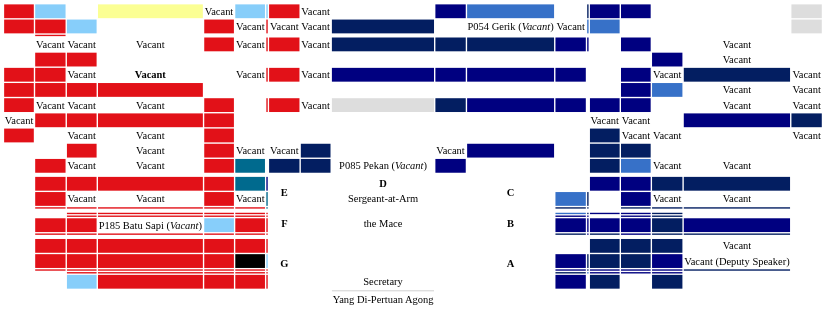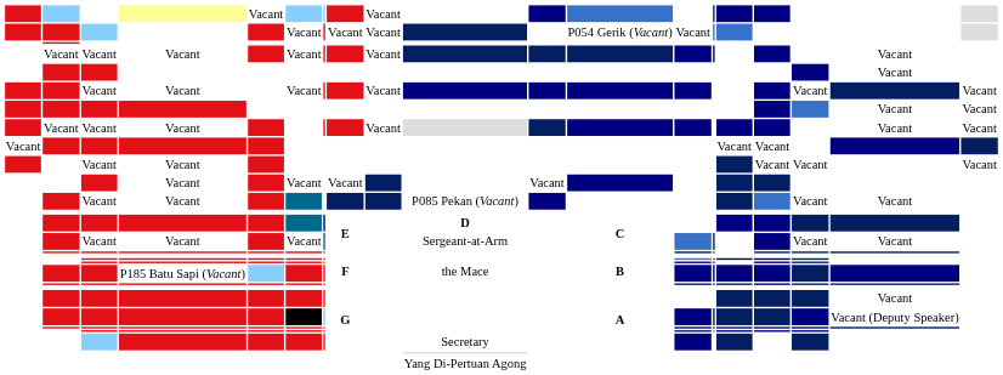row 5 | column 4: bold -> normal
